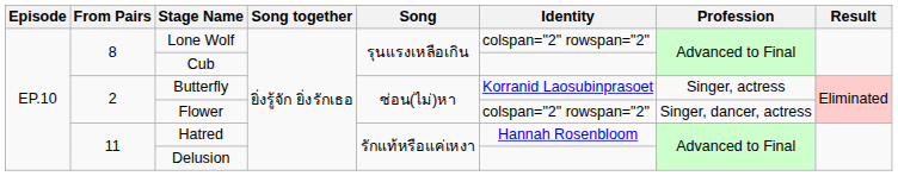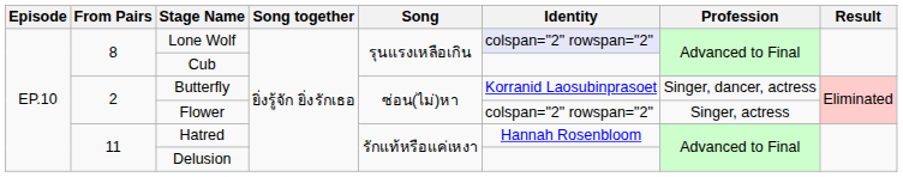Lone Wolf | Identity: no background -> lavender background
Butterfly | Profession: Singer, actress -> Singer, dancer, actress
Flower | Profession: Singer, dancer, actress -> Singer, actress
